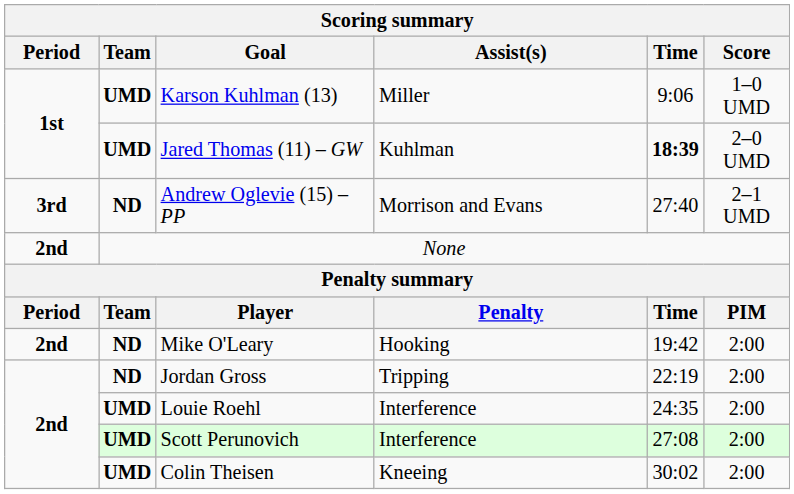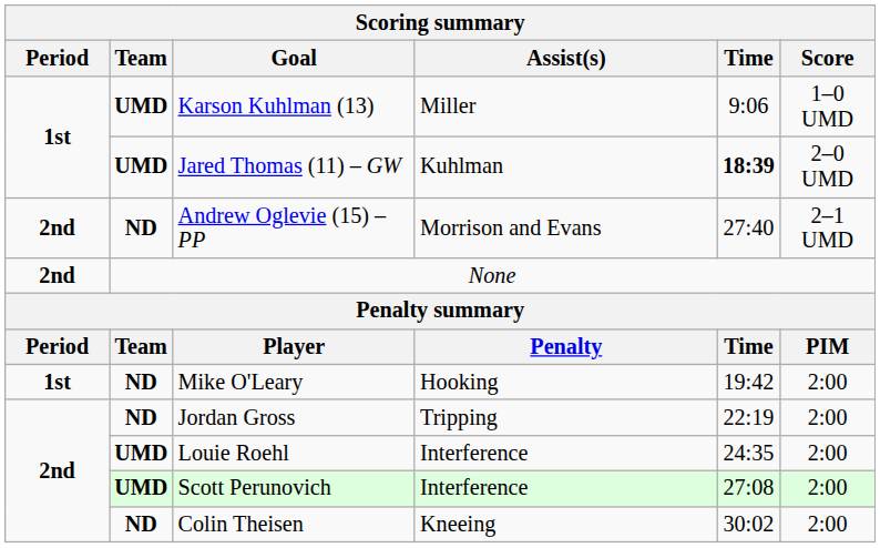Andrew Oglevie (15) – PP | Period: 3rd -> 2nd
Mike O'Leary | Period: 2nd -> 1st
Colin Theisen | Team: UMD -> ND
